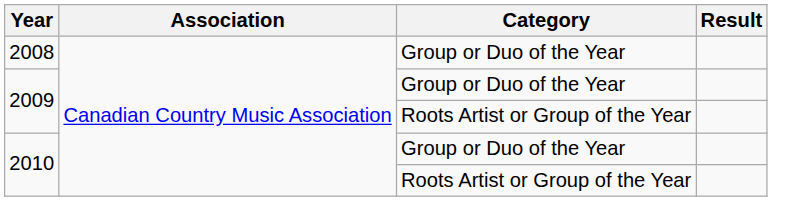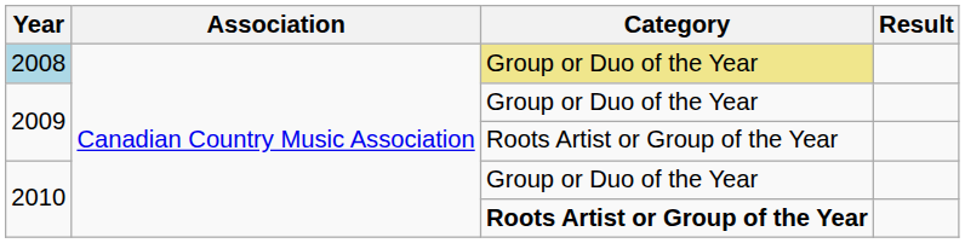2008 | Year: no background -> lightblue background
2008 | Category: no background -> khaki background
2010 / Roots Artist or Group of the Year | Category: normal -> bold
